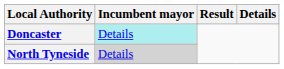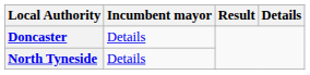Doncaster | column 2: paleturquoise background -> no background
North Tyneside | column 2: lightgrey background -> no background
